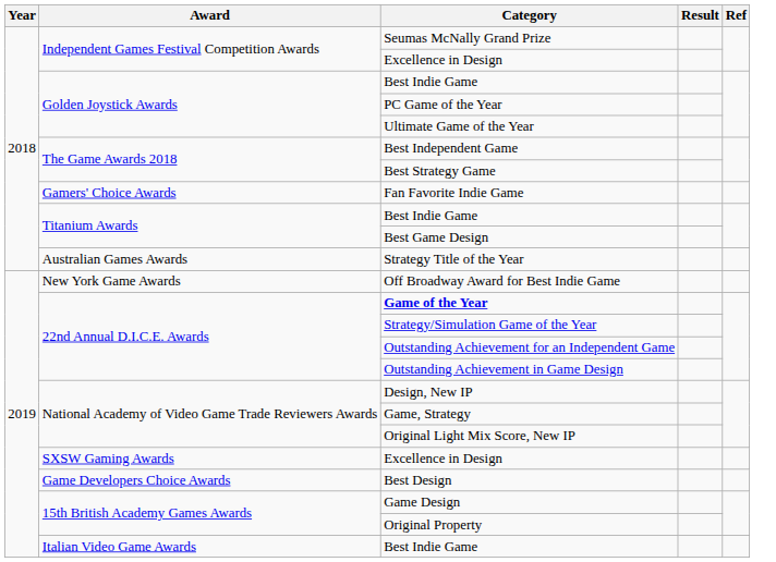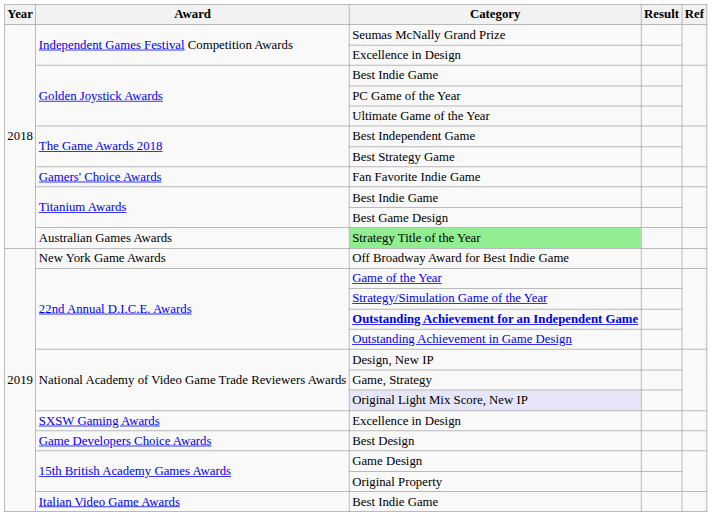Strategy Title of the Year | Category: no background -> lightgreen background
Game of the Year | Category: bold -> normal
Outstanding Achievement for an Independent Game | Category: normal -> bold
Original Light Mix Score, New IP | Category: no background -> lavender background
